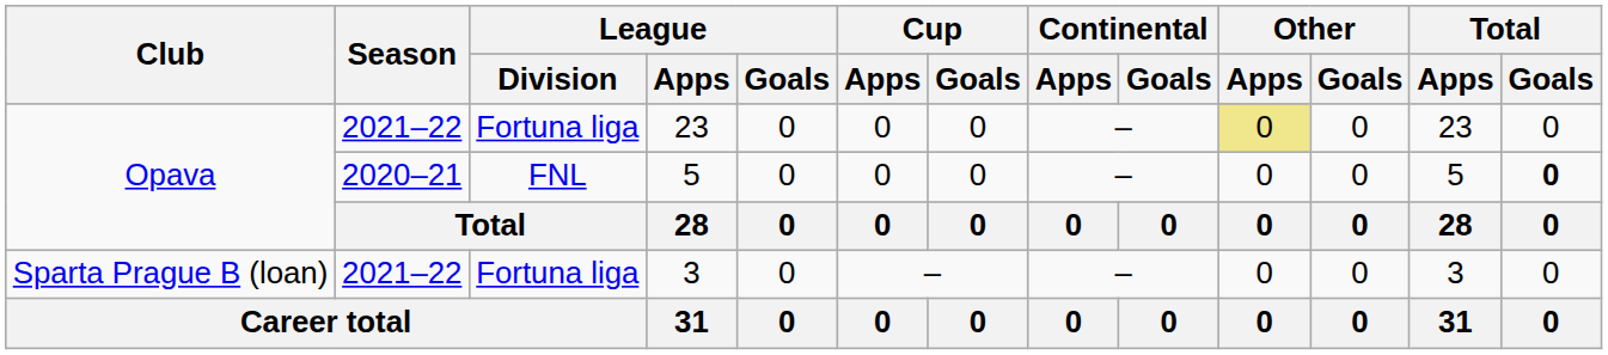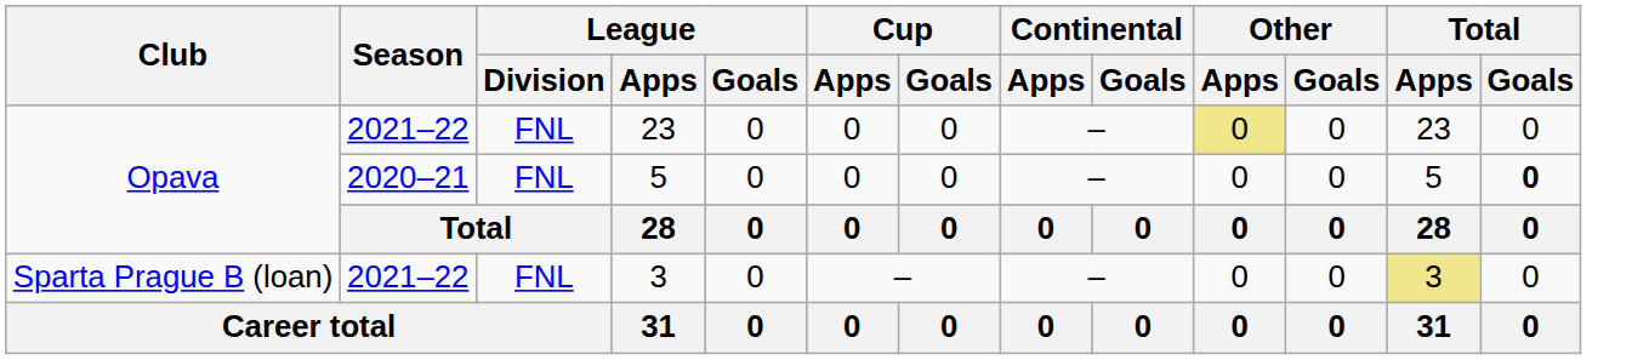row 3 | League / Division: Fortuna liga -> FNL
row 6 | League / Division: Fortuna liga -> FNL
row 6 | Total / Apps: no background -> khaki background
